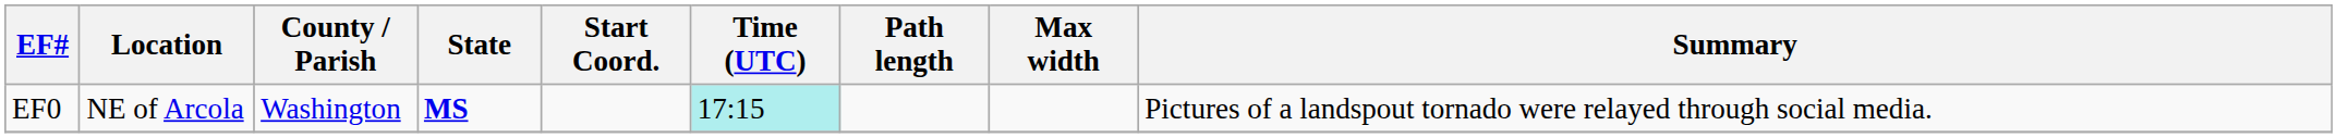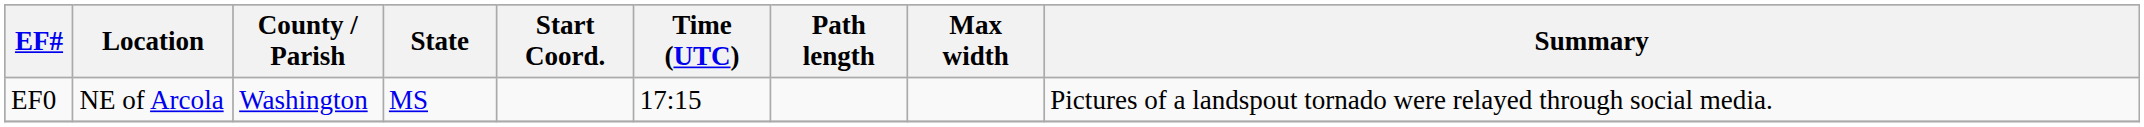EF0 | State: bold -> normal
EF0 | Time (UTC): paleturquoise background -> no background
